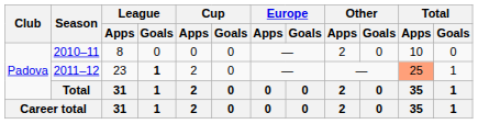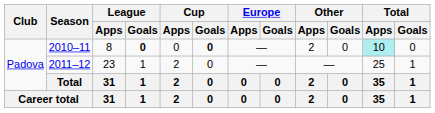2010–11 | League / Goals: normal -> bold
2010–11 | Cup / Goals: normal -> bold
2010–11 | Total / Apps: no background -> paleturquoise background
2011–12 | League / Goals: bold -> normal
2011–12 | Total / Apps: lightsalmon background -> no background
